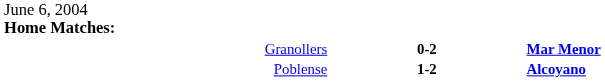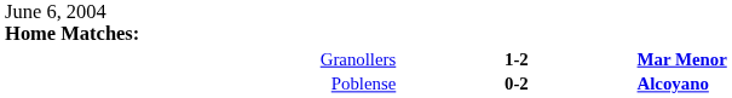Granollers | column 2: 0-2 -> 1-2
Poblense | column 2: 1-2 -> 0-2
